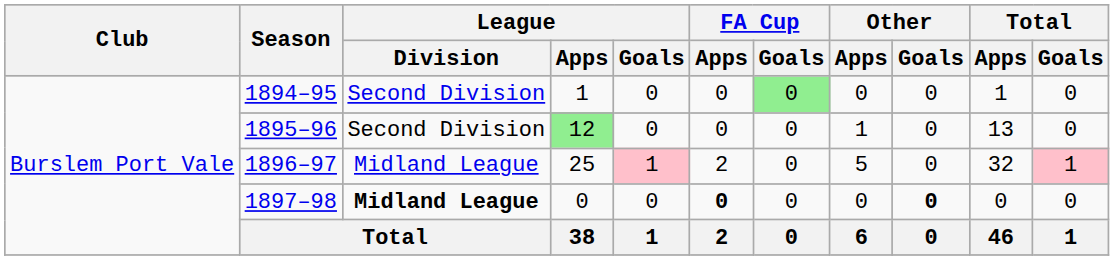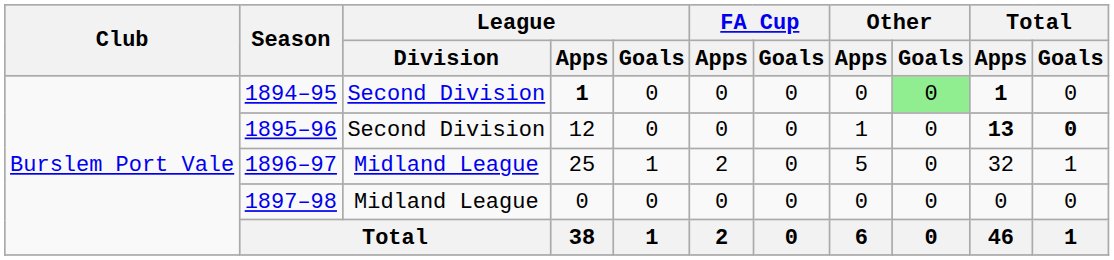1894–95 | League / Apps: normal -> bold
1894–95 | FA Cup / Goals: lightgreen background -> no background
1894–95 | Other / Goals: no background -> lightgreen background
1894–95 | Total / Apps: normal -> bold
1895–96 | League / Apps: lightgreen background -> no background
1895–96 | Total / Apps: normal -> bold
1895–96 | Total / Goals: normal -> bold
1896–97 | League / Goals: pink background -> no background
1896–97 | Total / Goals: pink background -> no background
1897–98 | League / Division: bold -> normal
1897–98 | FA Cup / Apps: bold -> normal
1897–98 | Other / Goals: bold -> normal
